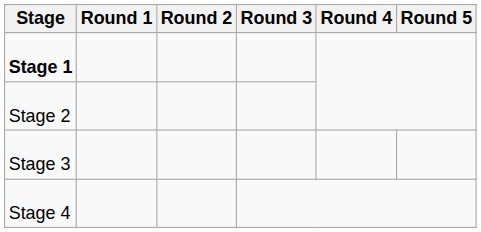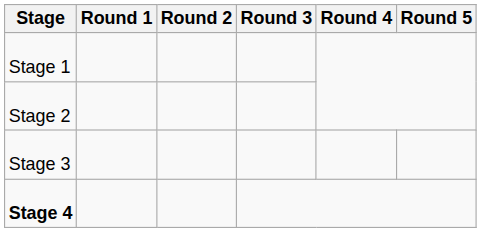Stage 1 | Stage: bold -> normal
Stage 4 | Stage: normal -> bold
